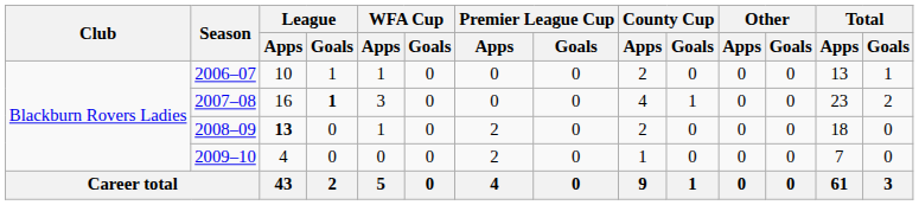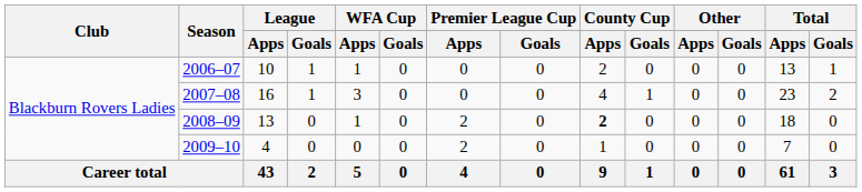2007–08 | League / Goals: bold -> normal
2008–09 | League / Apps: bold -> normal
2008–09 | County Cup / Apps: normal -> bold
